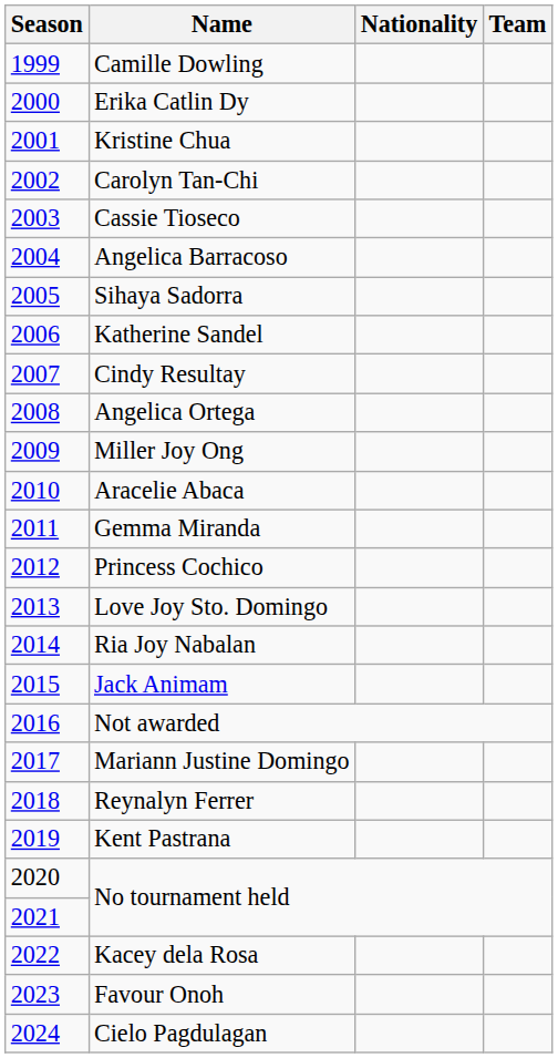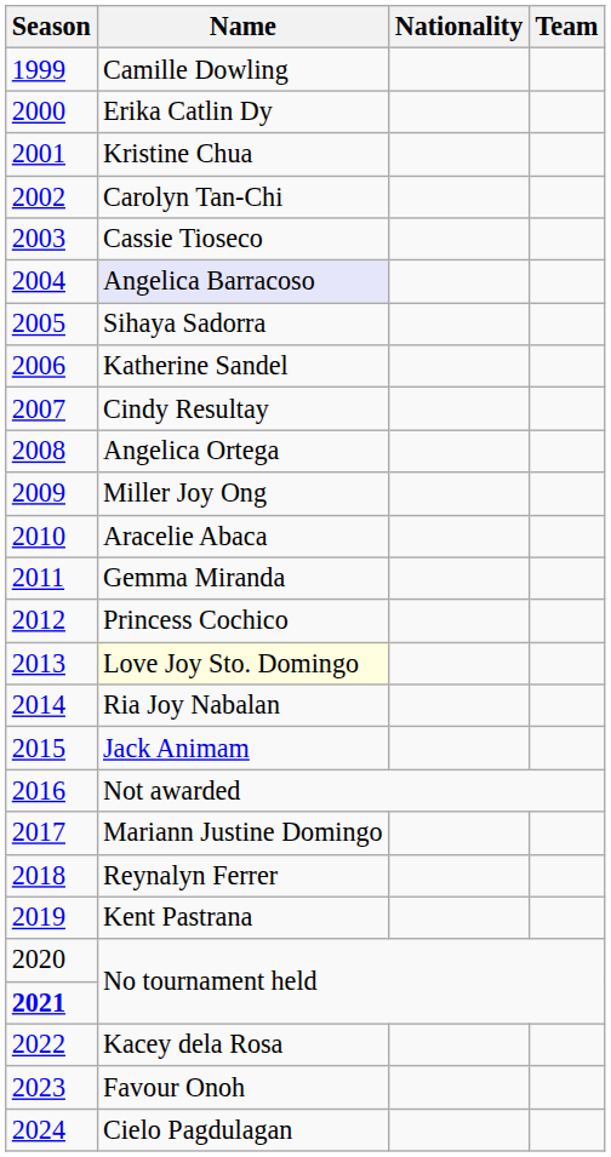Angelica Barracoso | Name: no background -> lavender background
Love Joy Sto. Domingo | Name: no background -> lightyellow background
2021 / No tournament held | Season: normal -> bold
